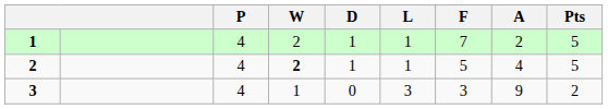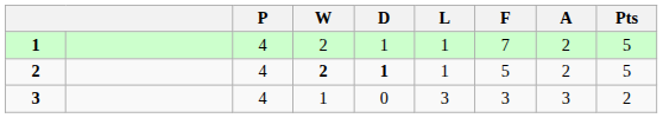row 3 | D: normal -> bold
row 3 | A: 4 -> 2
row 4 | A: 9 -> 3
